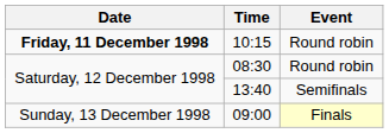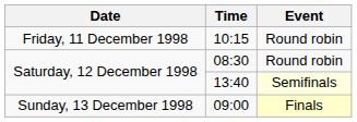10:15 | Date: bold -> normal
13:40 | Event: no background -> lightyellow background
